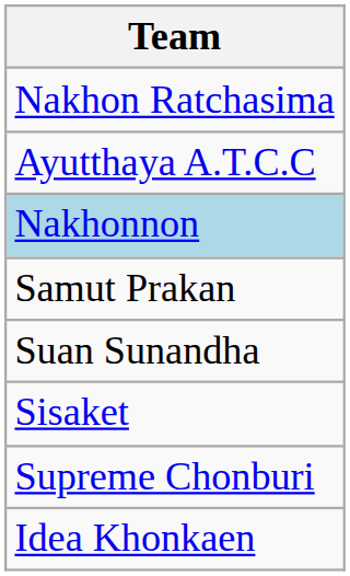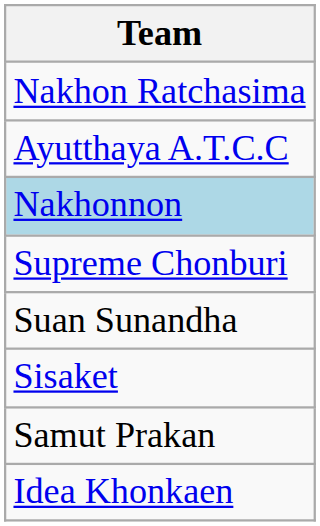row 5 | column 1: Samut Prakan -> Supreme Chonburi
row 8 | column 1: Supreme Chonburi -> Samut Prakan
